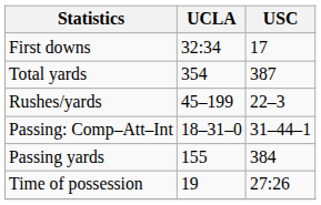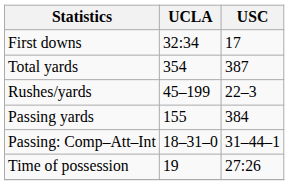rows swapped: Passing yards <-> Passing: Comp–Att–Int
